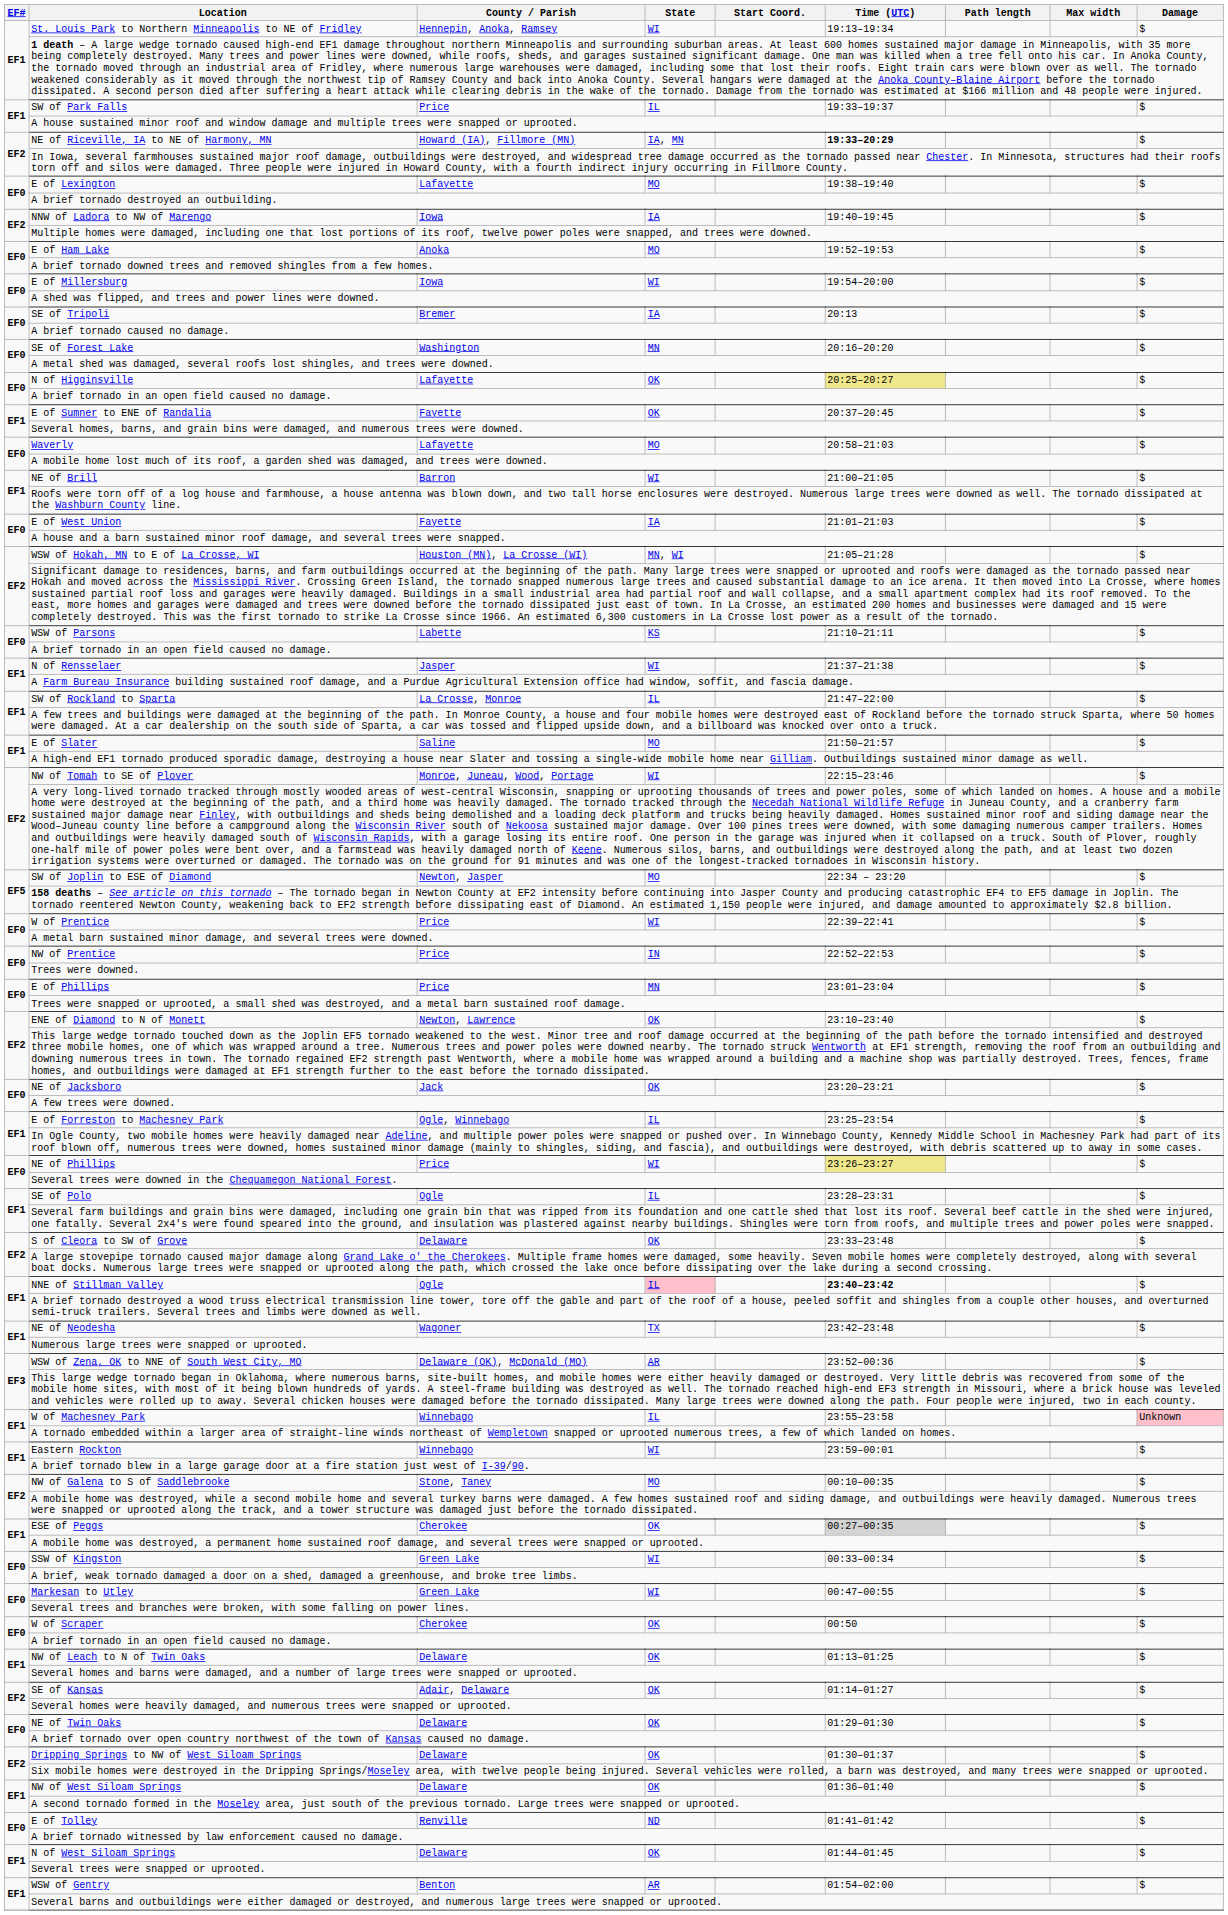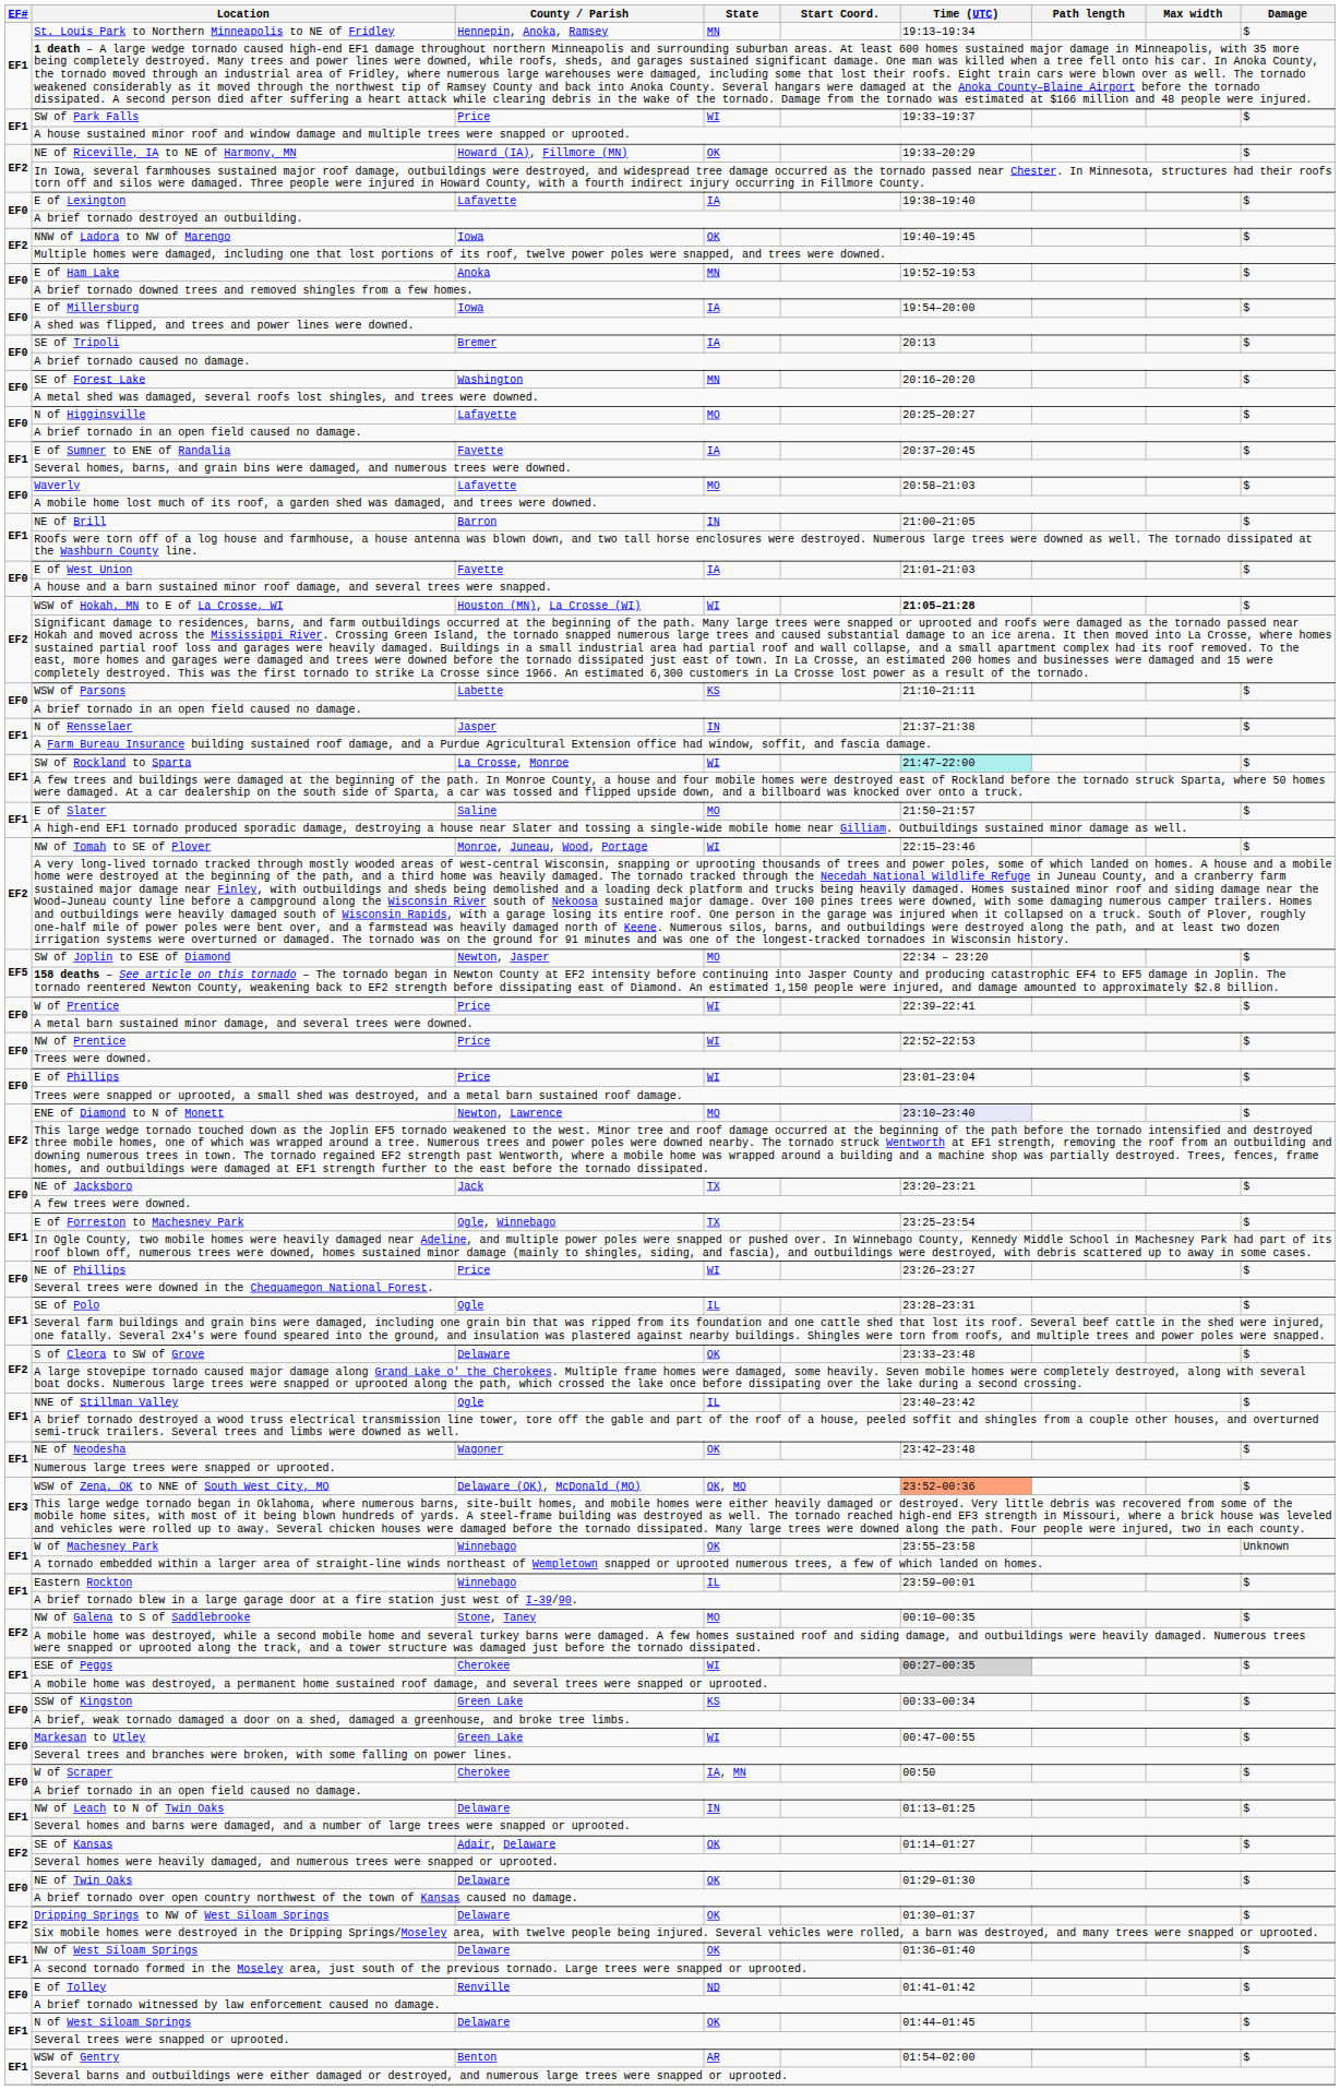St. Louis Park to Northern Minneapolis to NE of Fridley | State: WI -> MN
SW of Park Falls | State: IL -> WI
NE of Riceville, IA to NE of Harmony, MN | State: IA, MN -> OK
NE of Riceville, IA to NE of Harmony, MN | Time (UTC): bold -> normal
E of Lexington | State: MO -> IA
NNW of Ladora to NW of Marengo | State: IA -> OK
E of Ham Lake | State: MO -> MN
E of Millersburg | State: WI -> IA
N of Higginsville | State: OK -> MO
N of Higginsville | Time (UTC): khaki background -> no background
E of Sumner to ENE of Randalia | State: OK -> IA
NE of Brill | State: WI -> IN
WSW of Hokah, MN to E of La Crosse, WI | State: MN, WI -> WI
WSW of Hokah, MN to E of La Crosse, WI | Time (UTC): normal -> bold
N of Rensselaer | State: WI -> IN
SW of Rockland to Sparta | State: IL -> WI
SW of Rockland to Sparta | Time (UTC): no background -> paleturquoise background
NW of Prentice | State: IN -> WI
E of Phillips | State: MN -> WI
ENE of Diamond to N of Monett | State: OK -> MO
ENE of Diamond to N of Monett | Time (UTC): no background -> lavender background
NE of Jacksboro | State: OK -> TX
E of Forreston to Machesney Park | State: IL -> TX
NE of Phillips | Time (UTC): khaki background -> no background
NNE of Stillman Valley | State: pink background -> no background
NNE of Stillman Valley | Time (UTC): bold -> normal
NE of Neodesha | State: TX -> OK
WSW of Zena, OK to NNE of South West City, MO | State: AR -> OK, MO
WSW of Zena, OK to NNE of South West City, MO | Time (UTC): no background -> lightsalmon background
W of Machesney Park | State: IL -> OK
W of Machesney Park | Damage: pink background -> no background
Eastern Rockton | State: WI -> IL
ESE of Peggs | State: OK -> WI
SSW of Kingston | State: WI -> KS
W of Scraper | State: OK -> IA, MN
NW of Leach to N of Twin Oaks | State: OK -> IN
